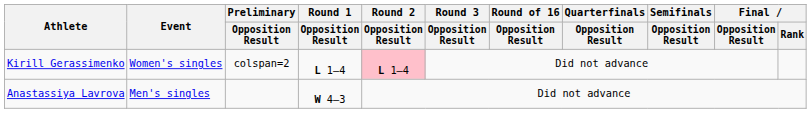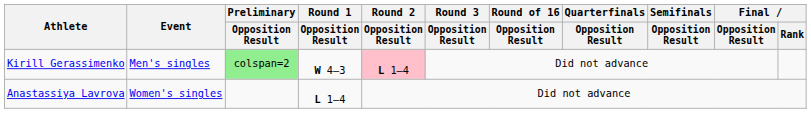Kirill Gerassimenko | Event: Women's singles -> Men's singles
Kirill Gerassimenko | Preliminary / Opposition Result: no background -> lightgreen background
Kirill Gerassimenko | Round 1 / Opposition Result: L 1–4 -> W 4–3
Anastassiya Lavrova | Event: Men's singles -> Women's singles
Anastassiya Lavrova | Round 1 / Opposition Result: W 4–3 -> L 1–4
